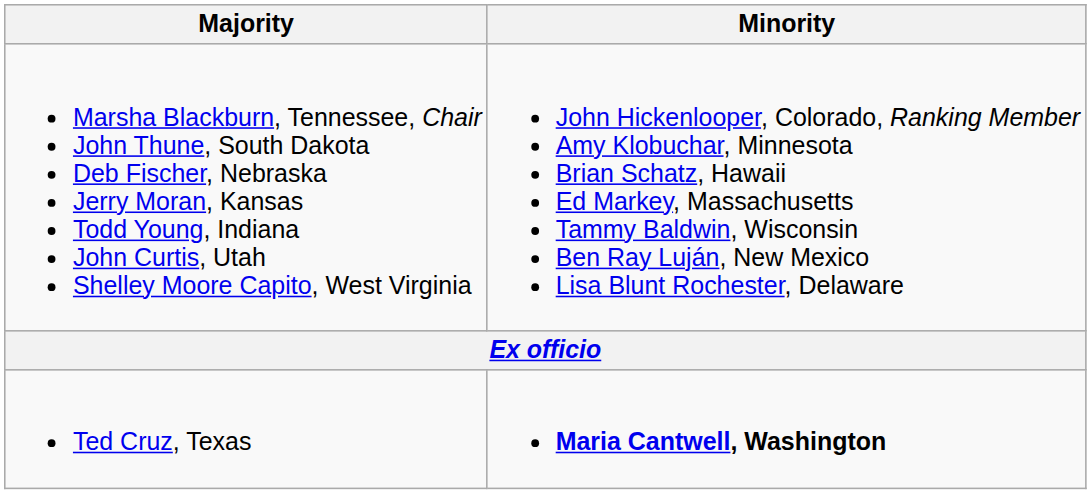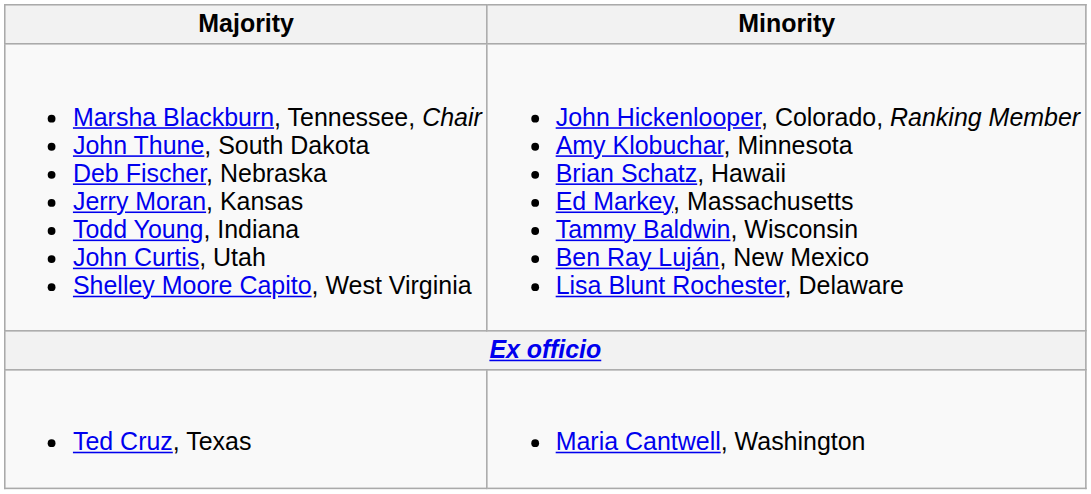Ted Cruz, Texas | Minority: bold -> normal
